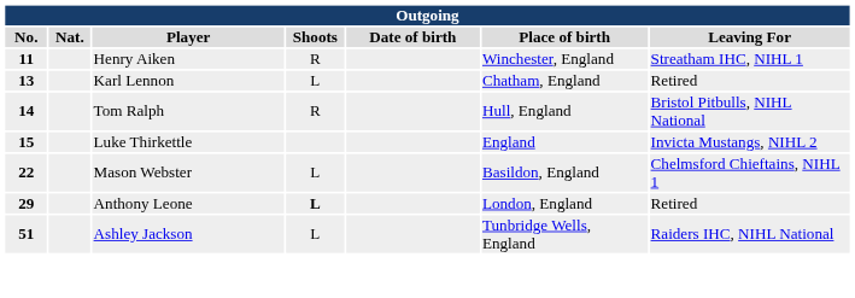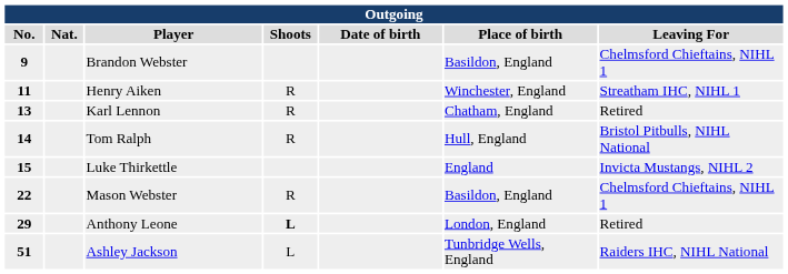+ row: 9 | Brandon Webster | Basildon, England | Chelmsford Chieftains, NIHL 1
Karl Lennon | Shoots: L -> R
Mason Webster | Shoots: L -> R
